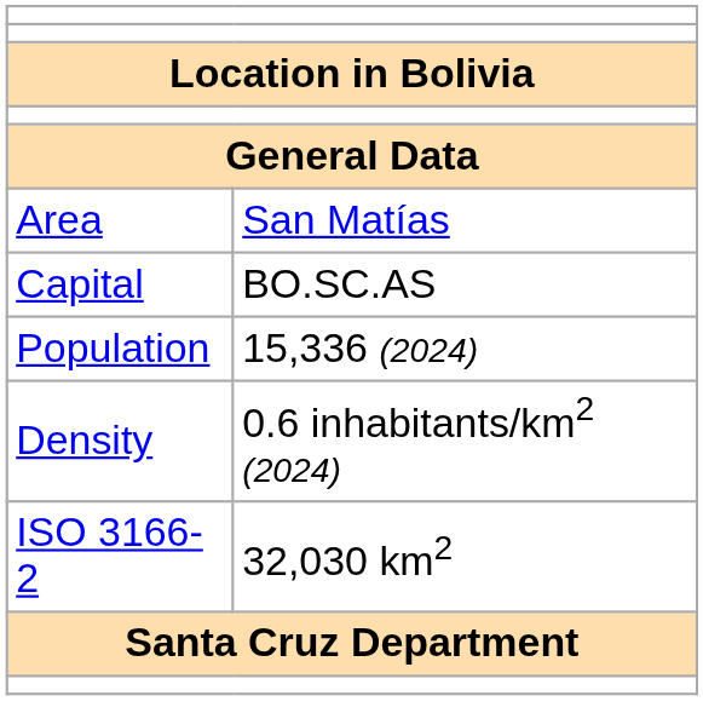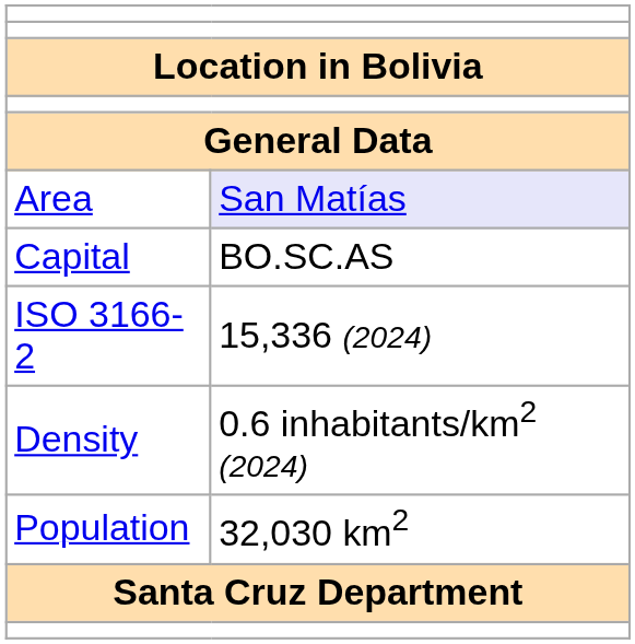row 6 | column 2: no background -> lavender background
row 8 | column 1: Population -> ISO 3166-2
row 10 | column 1: ISO 3166-2 -> Population
